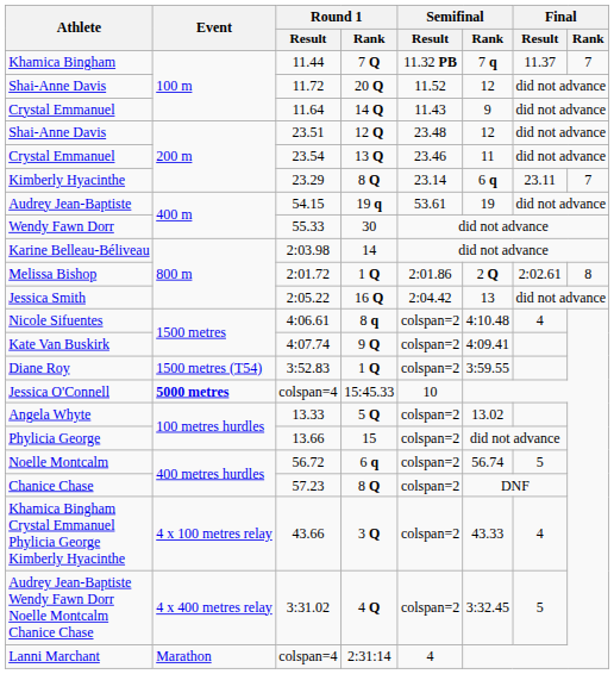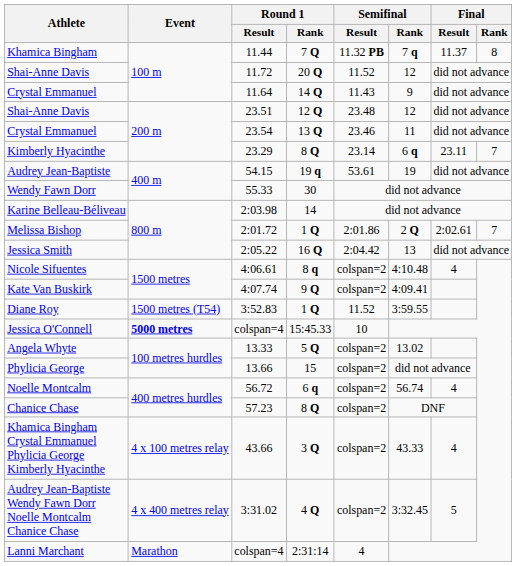Khamica Bingham | Final / Rank: 7 -> 8
Melissa Bishop | Final / Rank: 8 -> 7
Diane Roy | Semifinal / Result: colspan=2 -> 11.52
Noelle Montcalm | Final / Result: 5 -> 4
